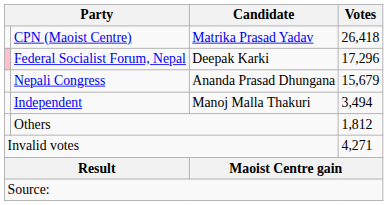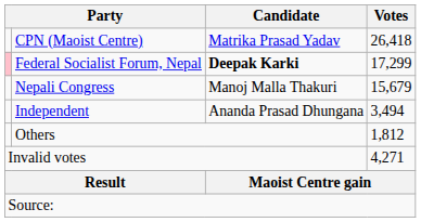Federal Socialist Forum, Nepal | Candidate: normal -> bold
Federal Socialist Forum, Nepal | Votes: 17,296 -> 17,299
Nepali Congress | Candidate: Ananda Prasad Dhungana -> Manoj Malla Thakuri
Independent | Candidate: Manoj Malla Thakuri -> Ananda Prasad Dhungana
